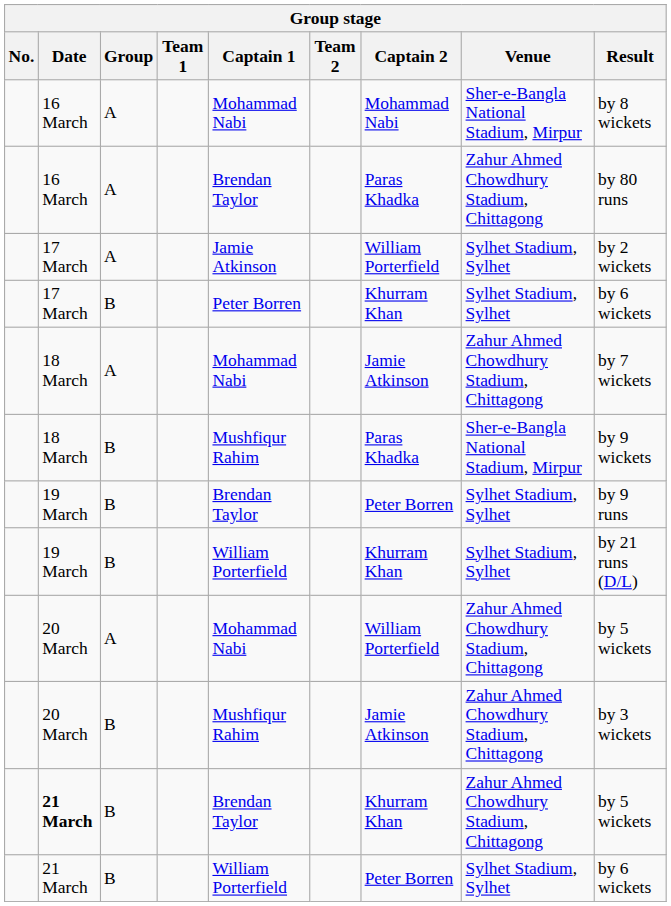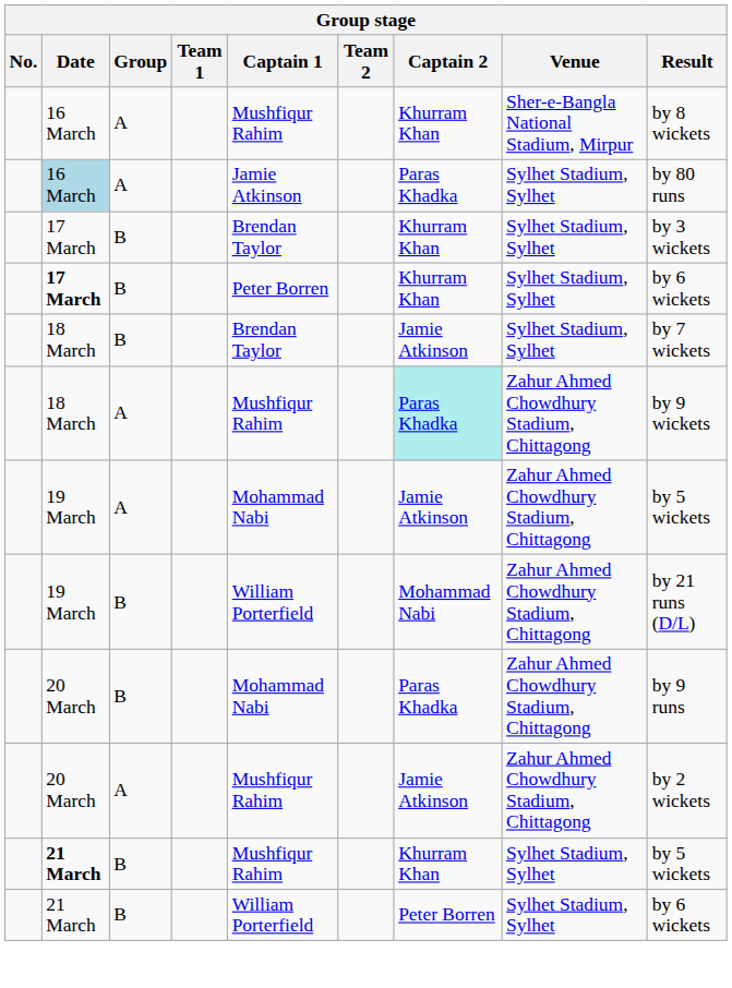row 3 | Captain 1: Mohammad Nabi -> Mushfiqur Rahim
row 3 | Captain 2: Mohammad Nabi -> Khurram Khan
row 4 | Date: no background -> lightblue background
row 4 | Captain 1: Brendan Taylor -> Jamie Atkinson
row 4 | Venue: Zahur Ahmed Chowdhury Stadium, Chittagong -> Sylhet Stadium, Sylhet
row 5 | Group: A -> B
row 5 | Captain 1: Jamie Atkinson -> Brendan Taylor
row 5 | Captain 2: William Porterfield -> Khurram Khan
row 5 | Result: by 2 wickets -> by 3 wickets
row 6 | Date: normal -> bold
row 7 | Group: A -> B
row 7 | Captain 1: Mohammad Nabi -> Brendan Taylor
row 7 | Venue: Zahur Ahmed Chowdhury Stadium, Chittagong -> Sylhet Stadium, Sylhet
row 8 | Group: B -> A
row 8 | Captain 2: no background -> paleturquoise background
row 8 | Venue: Sher-e-Bangla National Stadium, Mirpur -> Zahur Ahmed Chowdhury Stadium, Chittagong
row 9 | Group: B -> A
row 9 | Captain 1: Brendan Taylor -> Mohammad Nabi
row 9 | Captain 2: Peter Borren -> Jamie Atkinson
row 9 | Venue: Sylhet Stadium, Sylhet -> Zahur Ahmed Chowdhury Stadium, Chittagong
row 9 | Result: by 9 runs -> by 5 wickets
row 10 | Captain 2: Khurram Khan -> Mohammad Nabi
row 10 | Venue: Sylhet Stadium, Sylhet -> Zahur Ahmed Chowdhury Stadium, Chittagong
row 11 | Group: A -> B
row 11 | Captain 2: William Porterfield -> Paras Khadka
row 11 | Result: by 5 wickets -> by 9 runs
row 12 | Group: B -> A
row 12 | Result: by 3 wickets -> by 2 wickets
row 13 | Captain 1: Brendan Taylor -> Mushfiqur Rahim
row 13 | Venue: Zahur Ahmed Chowdhury Stadium, Chittagong -> Sylhet Stadium, Sylhet
